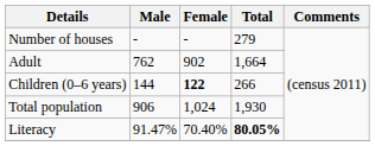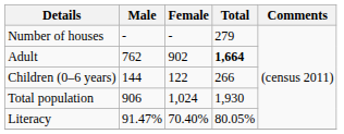Adult | Total: normal -> bold
Children (0–6 years) | Female: bold -> normal
Literacy | Total: bold -> normal
